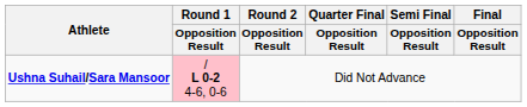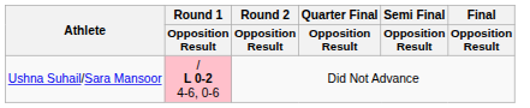Ushna Suhail/Sara Mansoor | Athlete: bold -> normal
